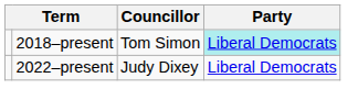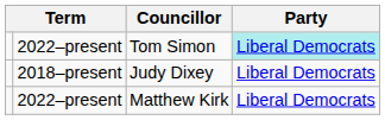Tom Simon | column 2: 2018–present -> 2022–present
Judy Dixey | column 2: 2022–present -> 2018–present
+ row: 2022–present | Matthew Kirk | Liberal Democrats
